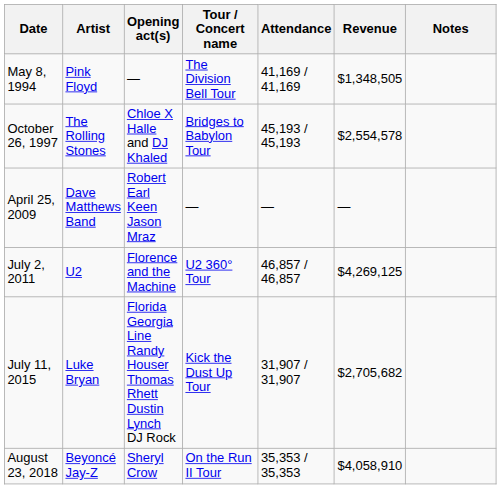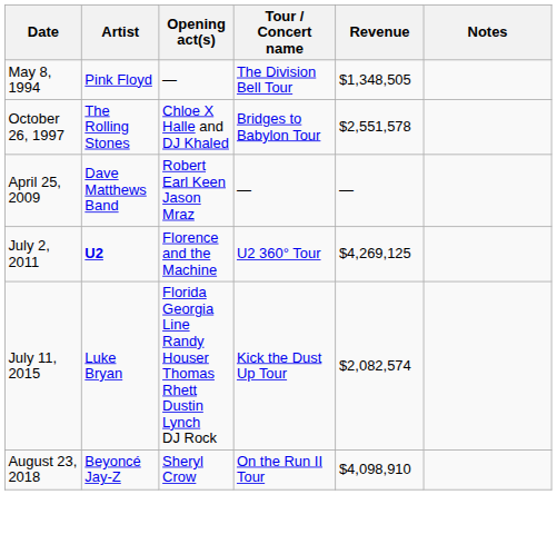- column: Attendance | 41,169 / 41,169 | 45,193 / 45,193 | — | 46,857 / 46,857 | 31,907 / 31,907 | 35,353 / 35,353
October 26, 1997 | Revenue: $2,554,578 -> $2,551,578
July 2, 2011 | Artist: normal -> bold
July 11, 2015 | Revenue: $2,705,682 -> $2,082,574
August 23, 2018 | Revenue: $4,058,910 -> $4,098,910
